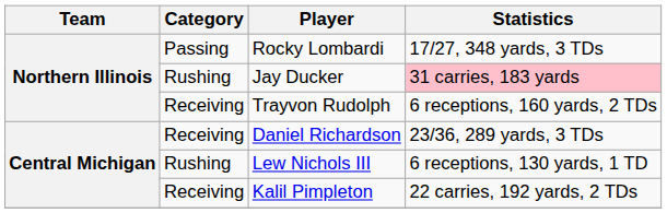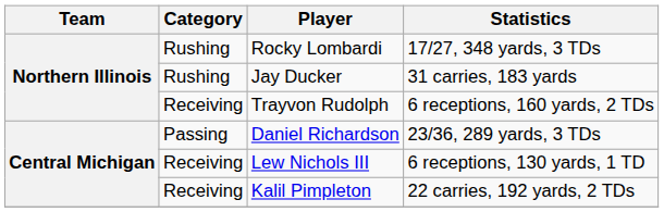Rocky Lombardi | Category: Passing -> Rushing
Jay Ducker | Statistics: pink background -> no background
Daniel Richardson | Category: Receiving -> Passing
Lew Nichols III | Category: Rushing -> Receiving
